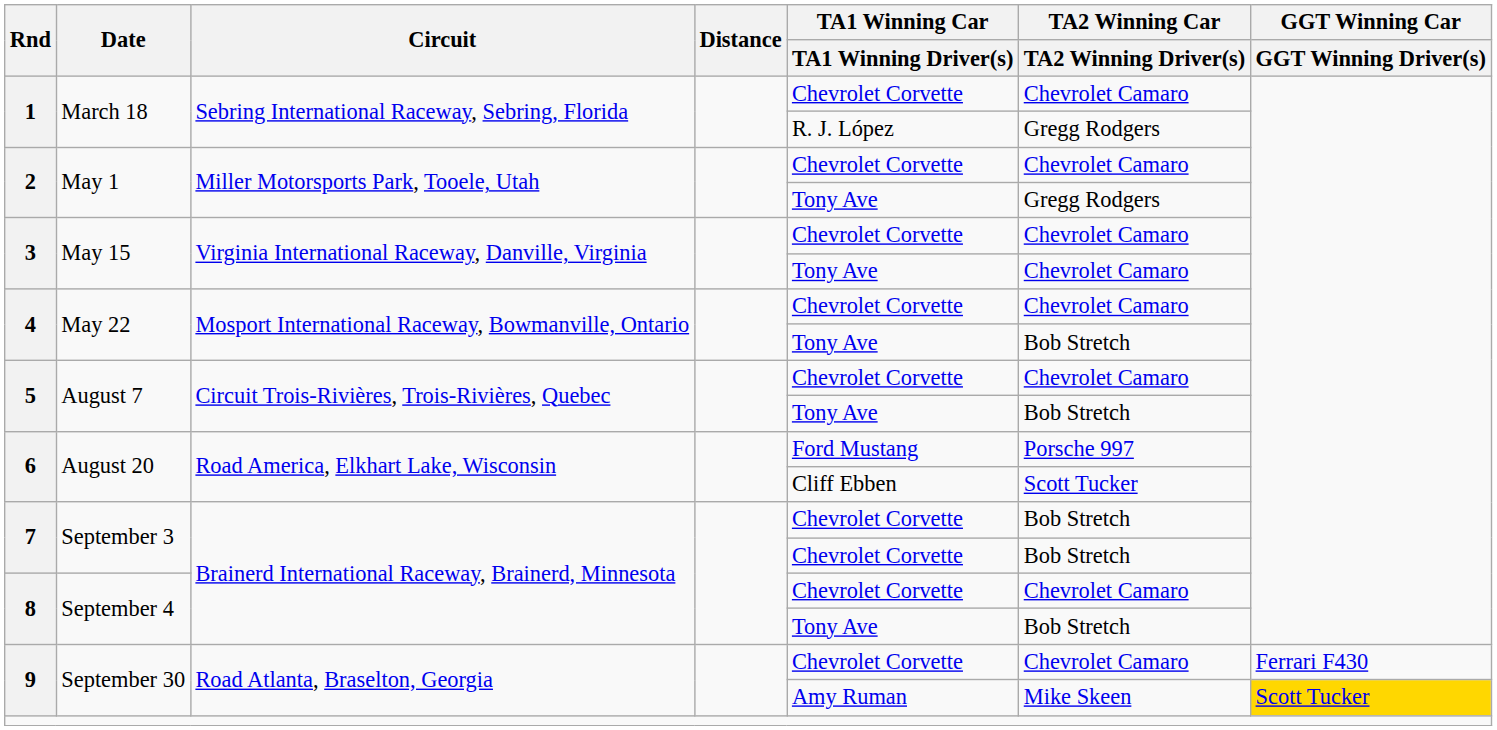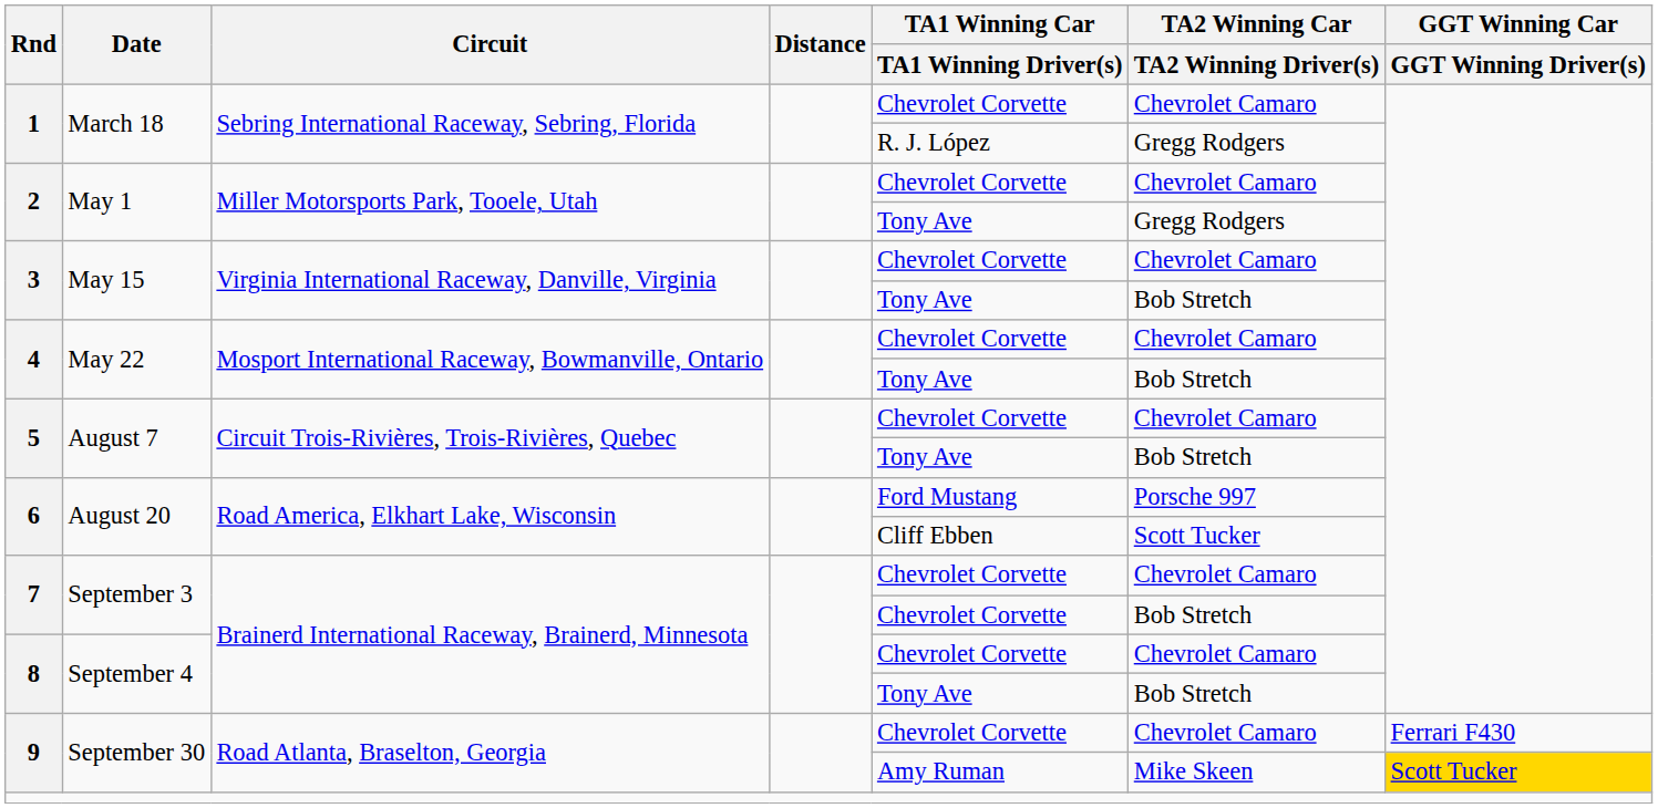row 8 | TA2 Winning Car / TA2 Winning Driver(s): Chevrolet Camaro -> Bob Stretch
row 15 | TA2 Winning Car / TA2 Winning Driver(s): Bob Stretch -> Chevrolet Camaro
